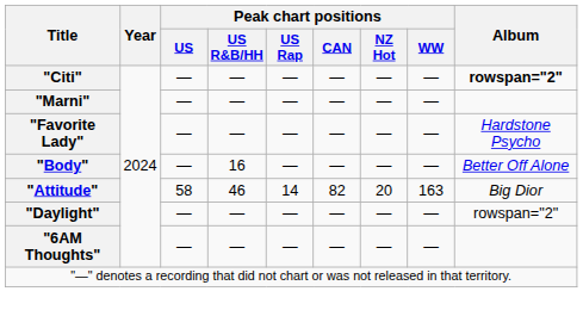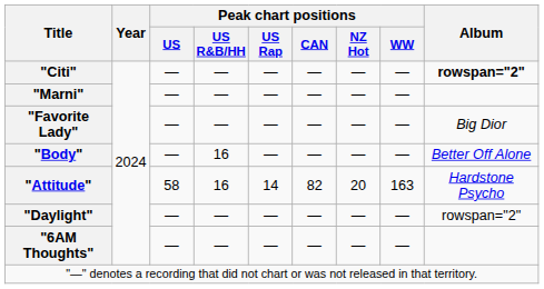"Favorite Lady" | Album: Hardstone Psycho -> Big Dior
"Attitude" | Peak chart positions / US R&B/HH: 46 -> 16
"Attitude" | Album: Big Dior -> Hardstone Psycho
